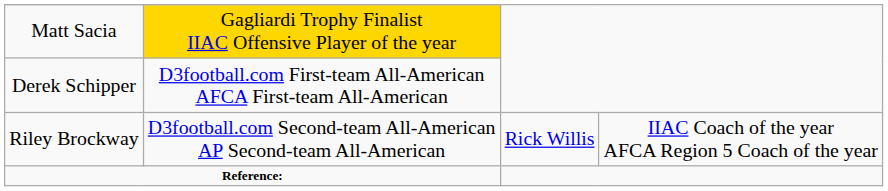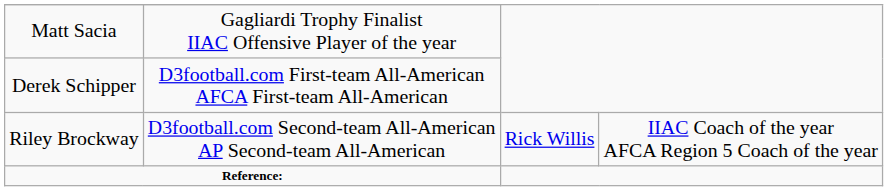Matt Sacia | column 2: gold background -> no background
